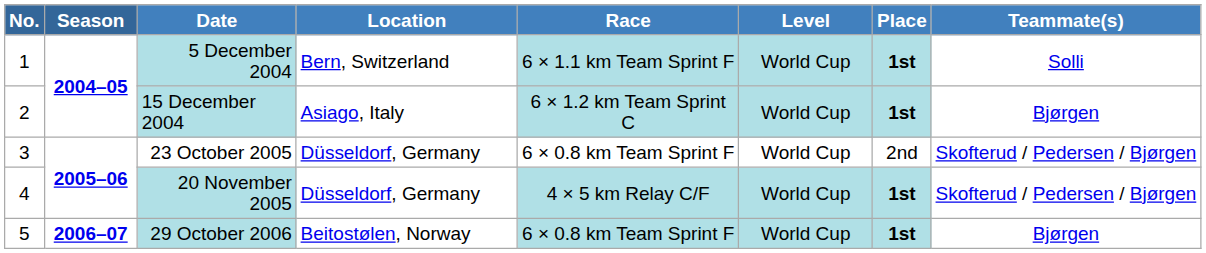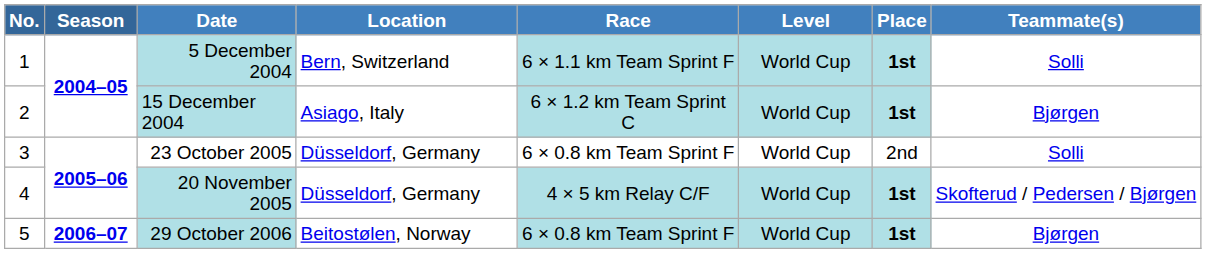23 October 2005 | Teammate(s): Skofterud / Pedersen / Bjørgen -> Solli
